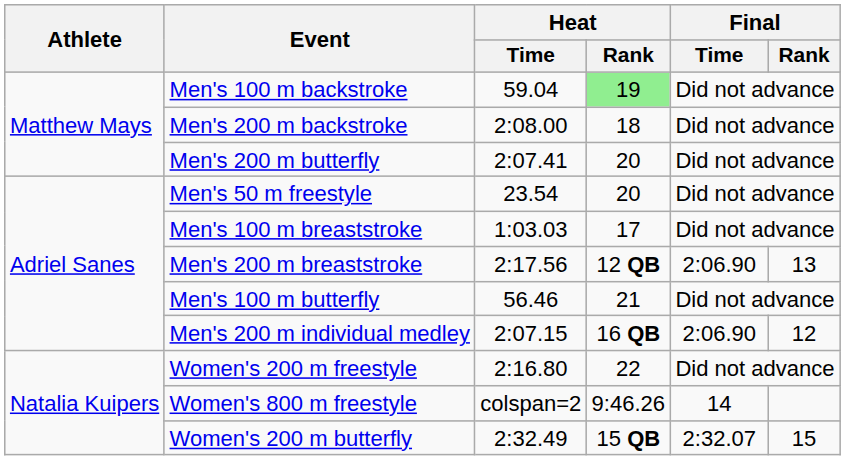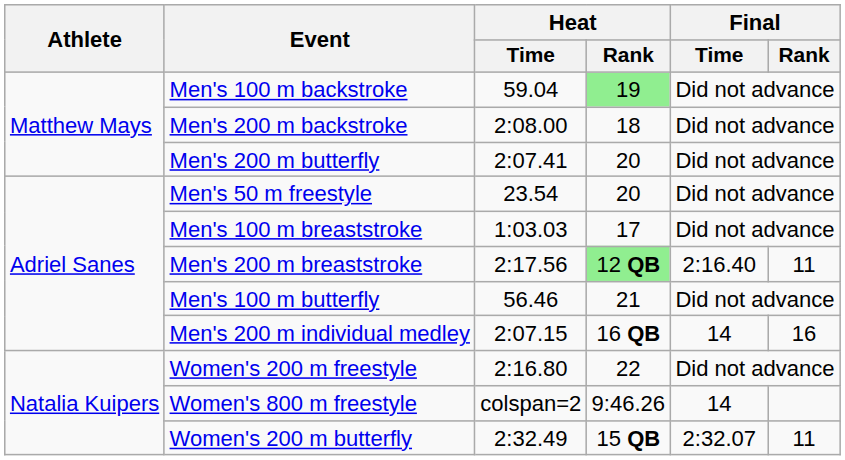Men's 200 m breaststroke | Heat / Rank: no background -> lightgreen background
Men's 200 m breaststroke | Final / Time: 2:06.90 -> 2:16.40
Men's 200 m breaststroke | Final / Rank: 13 -> 11
Men's 200 m individual medley | Final / Time: 2:06.90 -> 14
Men's 200 m individual medley | Final / Rank: 12 -> 16
Women's 200 m butterfly | Final / Rank: 15 -> 11
